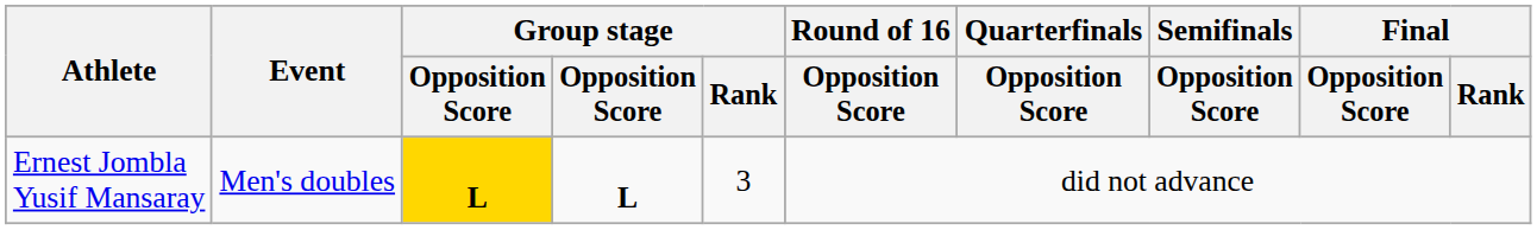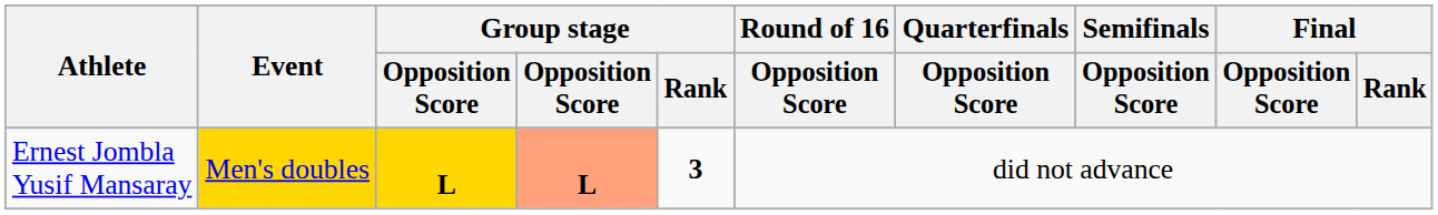Ernest Jombla Yusif Mansaray | Event: no background -> gold background
Ernest Jombla Yusif Mansaray | column 4: no background -> lightsalmon background
Ernest Jombla Yusif Mansaray | Group stage / Rank: normal -> bold
